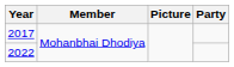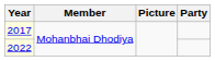2017 | Year: no background -> lightyellow background
2022 | Year: no background -> lightyellow background
